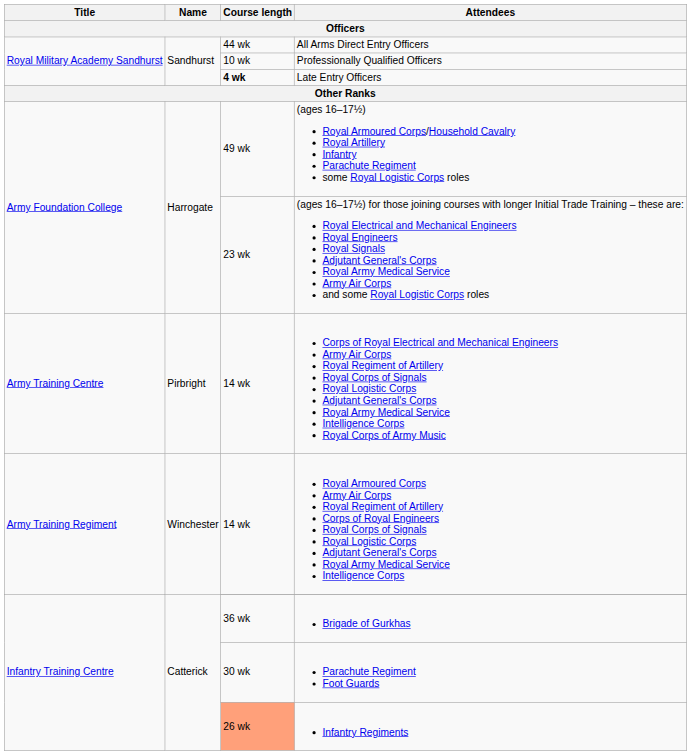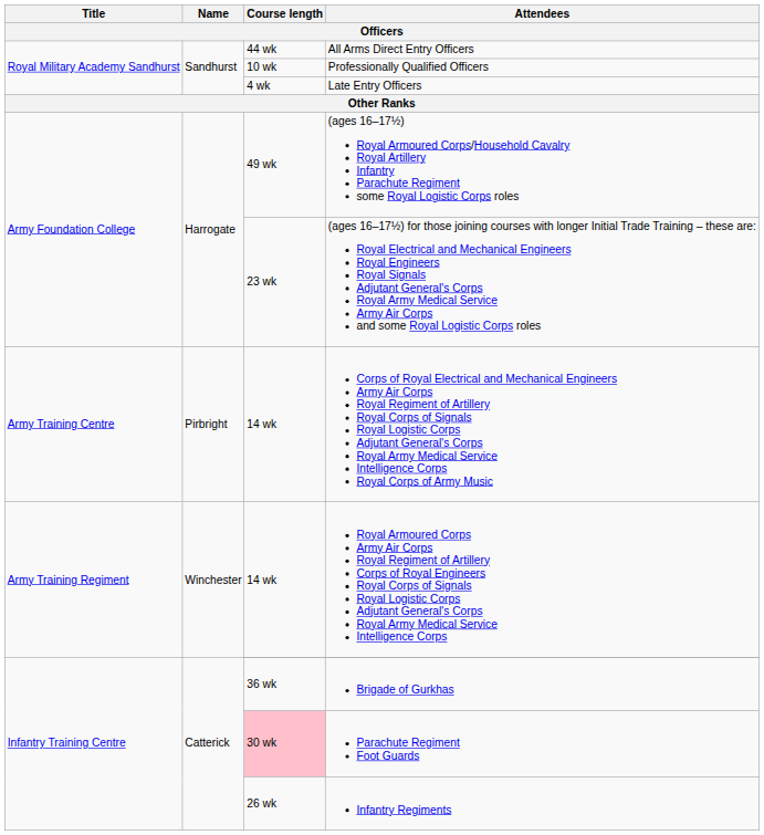Late Entry Officers | Course length: bold -> normal
Parachute Regiment Foot Guards | Course length: no background -> pink background
Infantry Regiments | Course length: lightsalmon background -> no background
